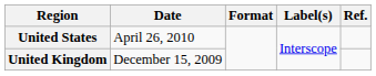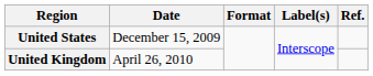United States | Date: April 26, 2010 -> December 15, 2009
United Kingdom | Date: December 15, 2009 -> April 26, 2010
